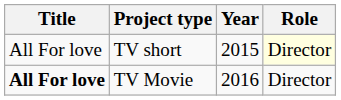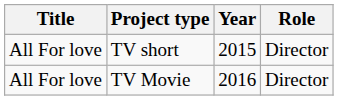row 2 | Role: lightyellow background -> no background
row 3 | Title: bold -> normal
